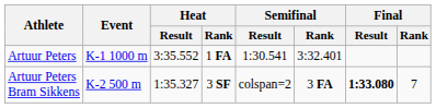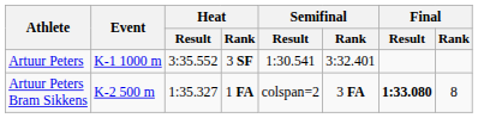Artuur Peters | Heat / Rank: 1 FA -> 3 SF
Artuur Peters Bram Sikkens | Heat / Rank: 3 SF -> 1 FA
Artuur Peters Bram Sikkens | Final / Rank: 7 -> 8
